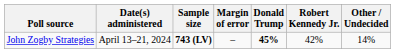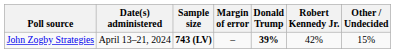John Zogby Strategies | Donald Trump: 45% -> 39%
John Zogby Strategies | Other / Undecided: 14% -> 15%
